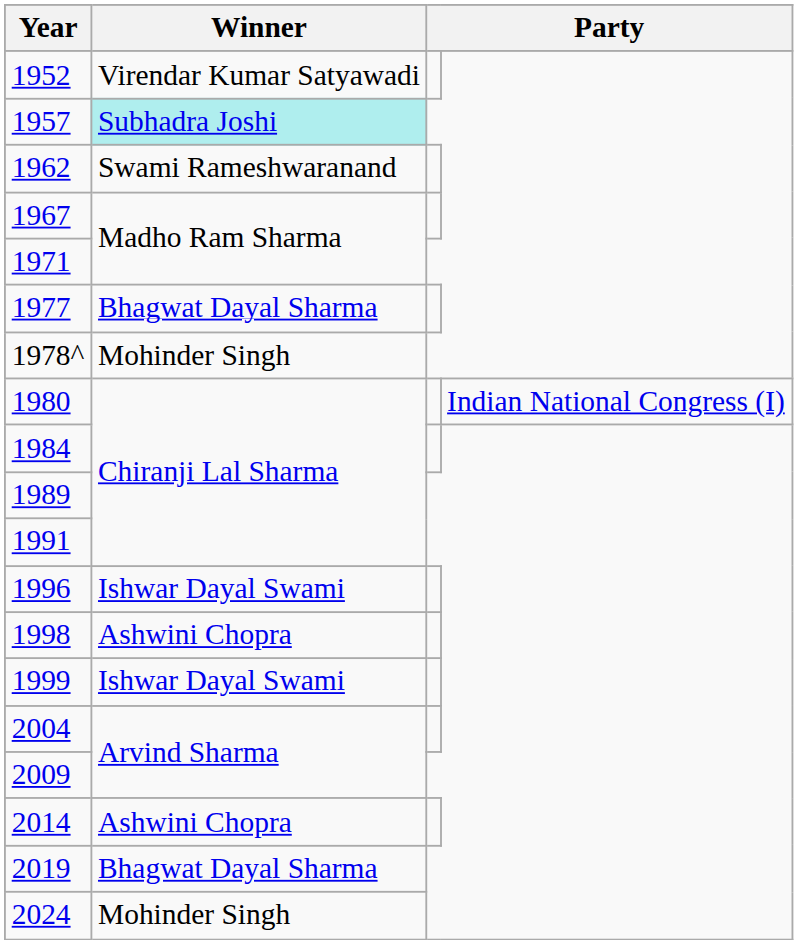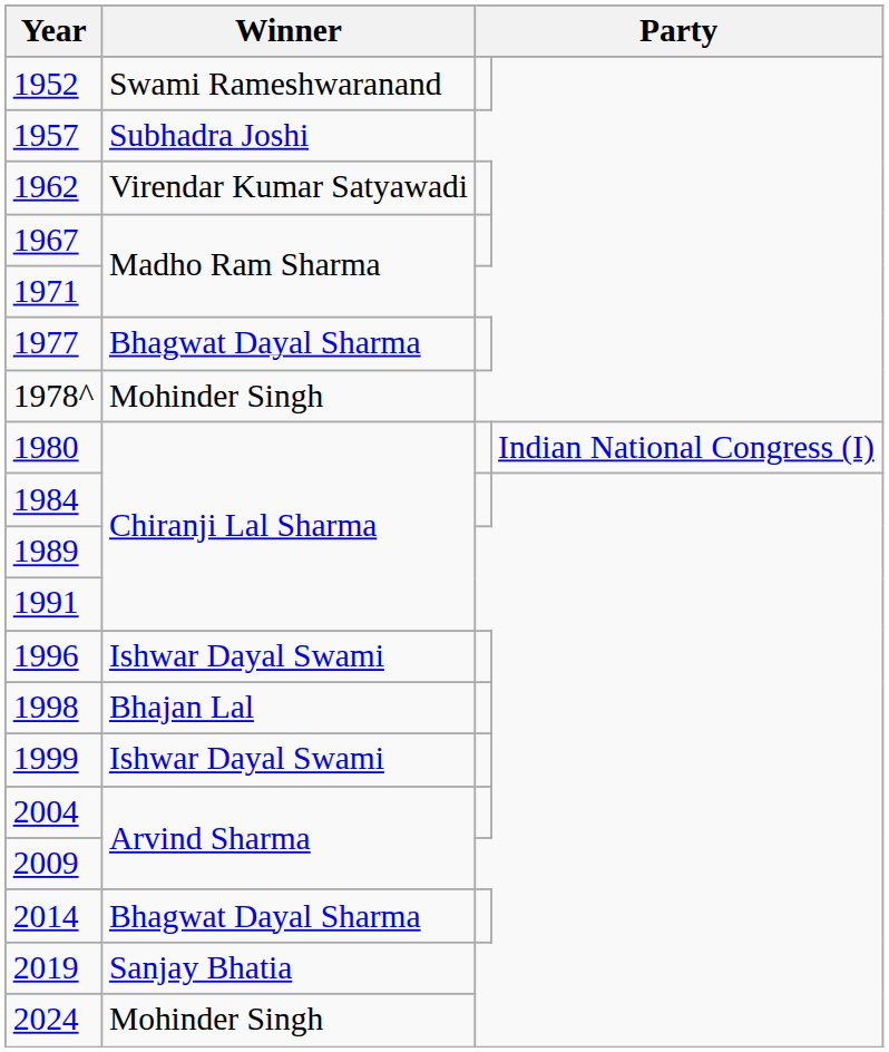1952 | Winner: Virendar Kumar Satyawadi -> Swami Rameshwaranand
1957 | Winner: paleturquoise background -> no background
1962 | Winner: Swami Rameshwaranand -> Virendar Kumar Satyawadi
1998 | Winner: Ashwini Chopra -> Bhajan Lal
2014 | Winner: Ashwini Chopra -> Bhagwat Dayal Sharma
2019 | Winner: Bhagwat Dayal Sharma -> Sanjay Bhatia
